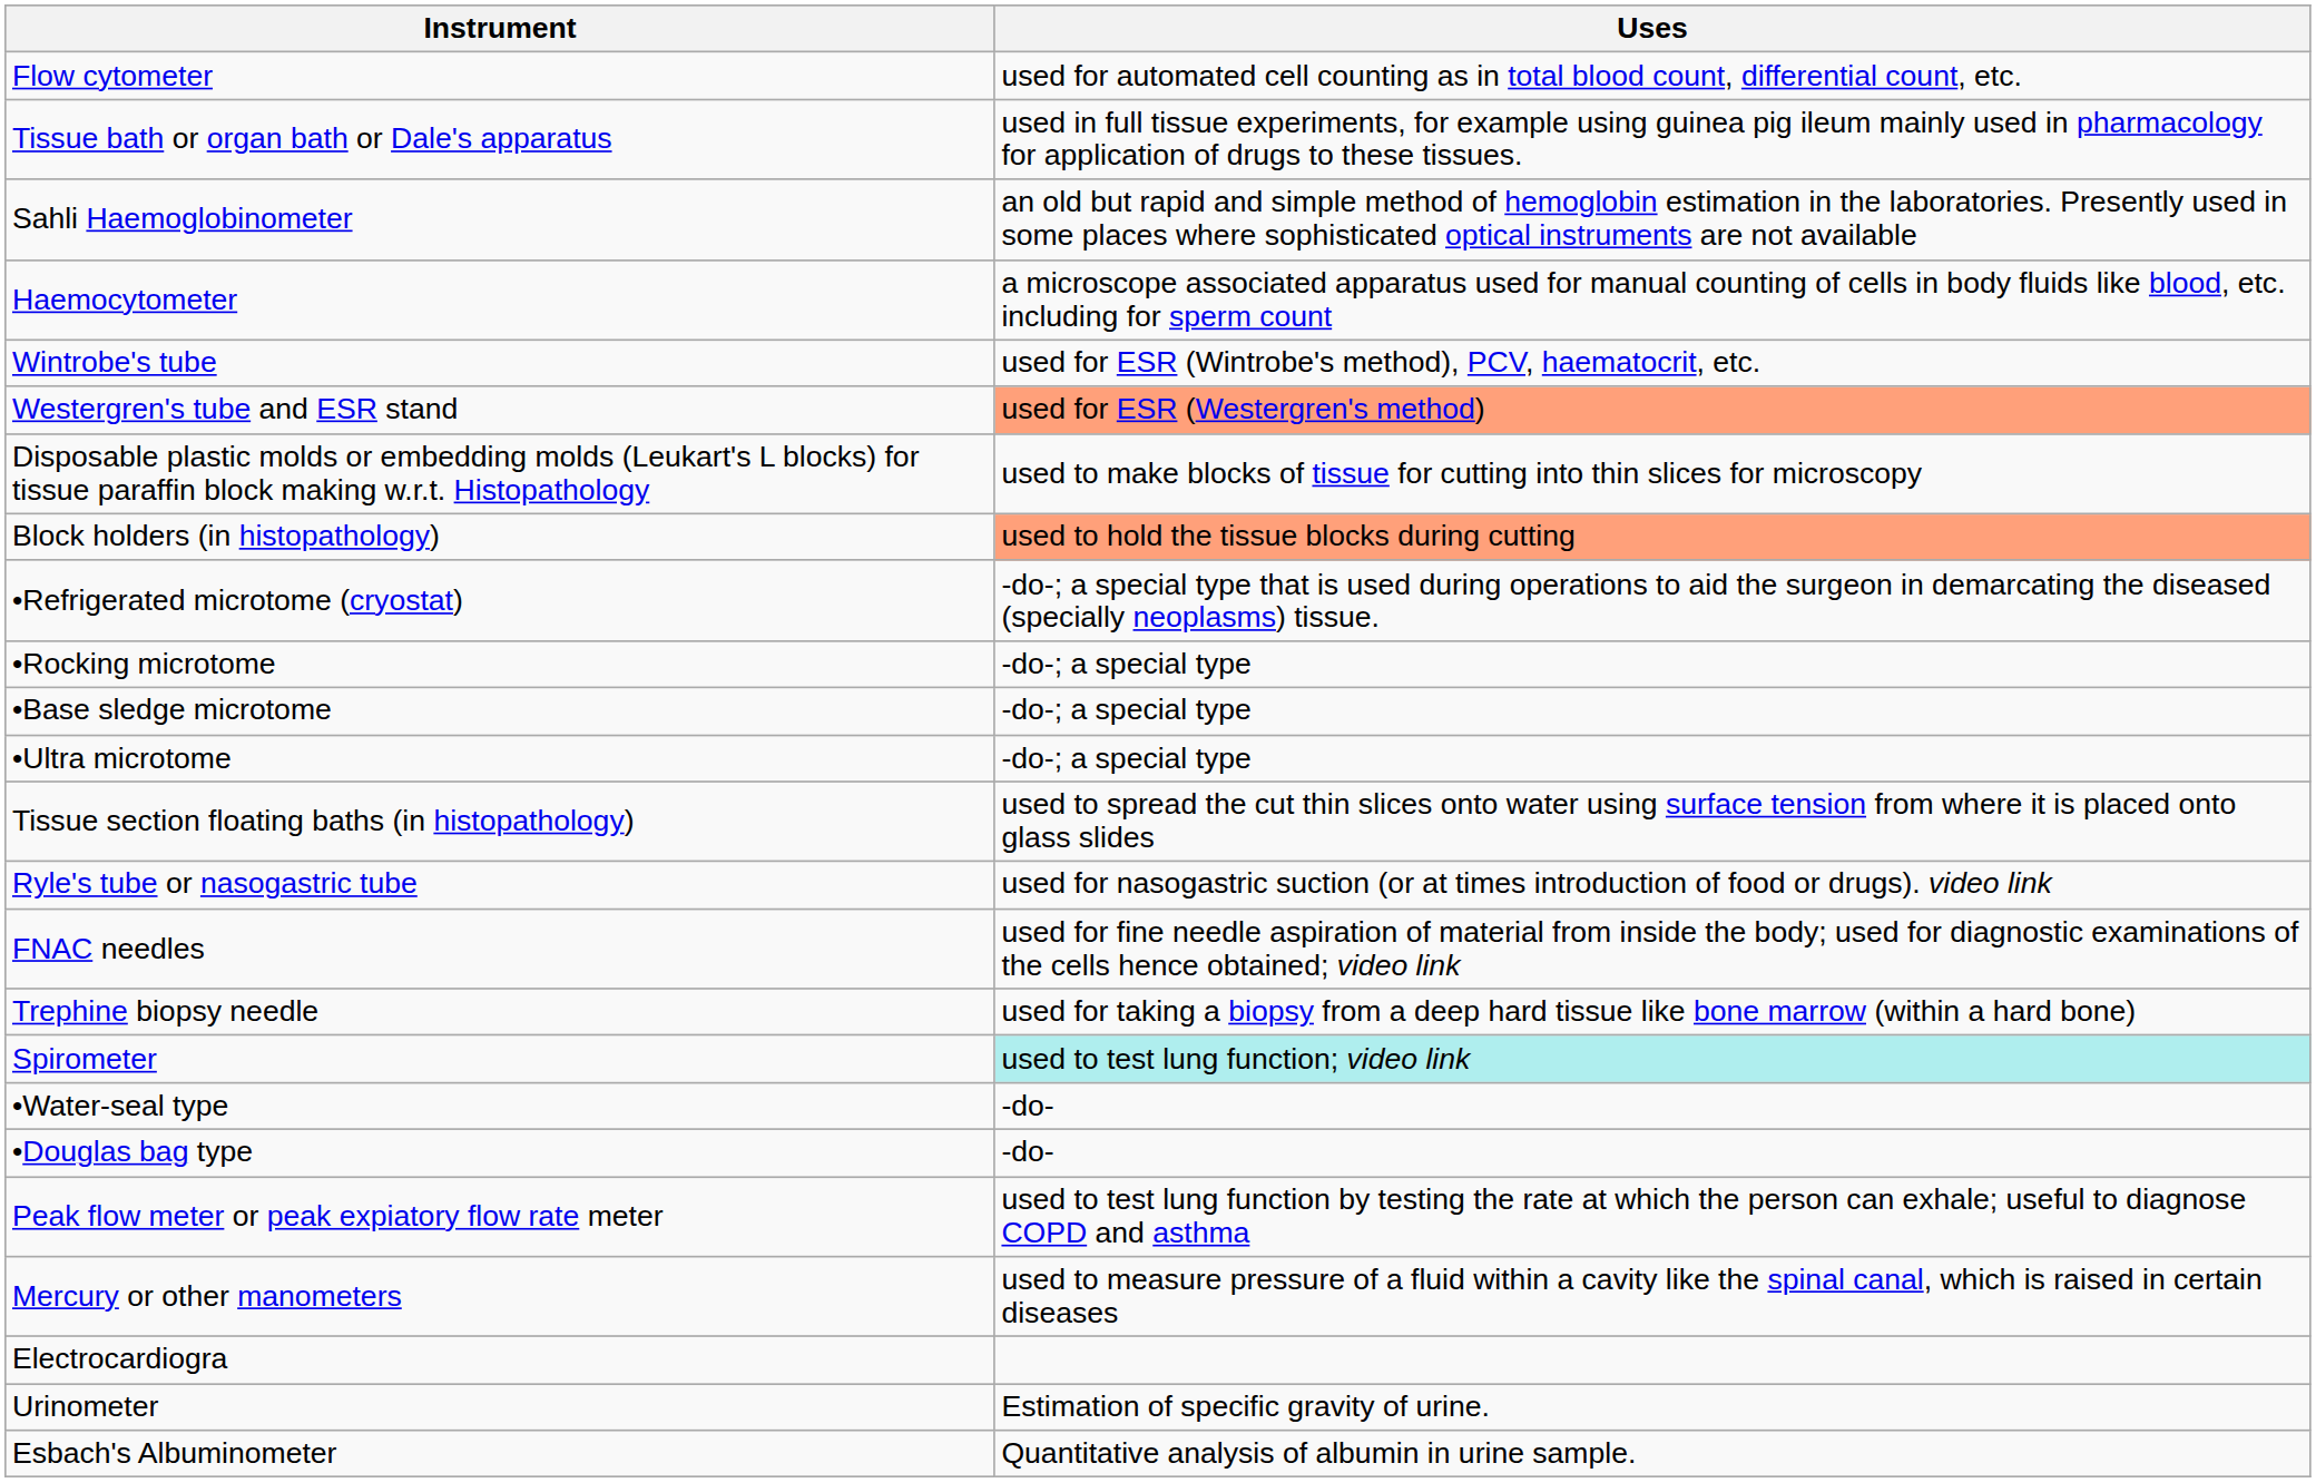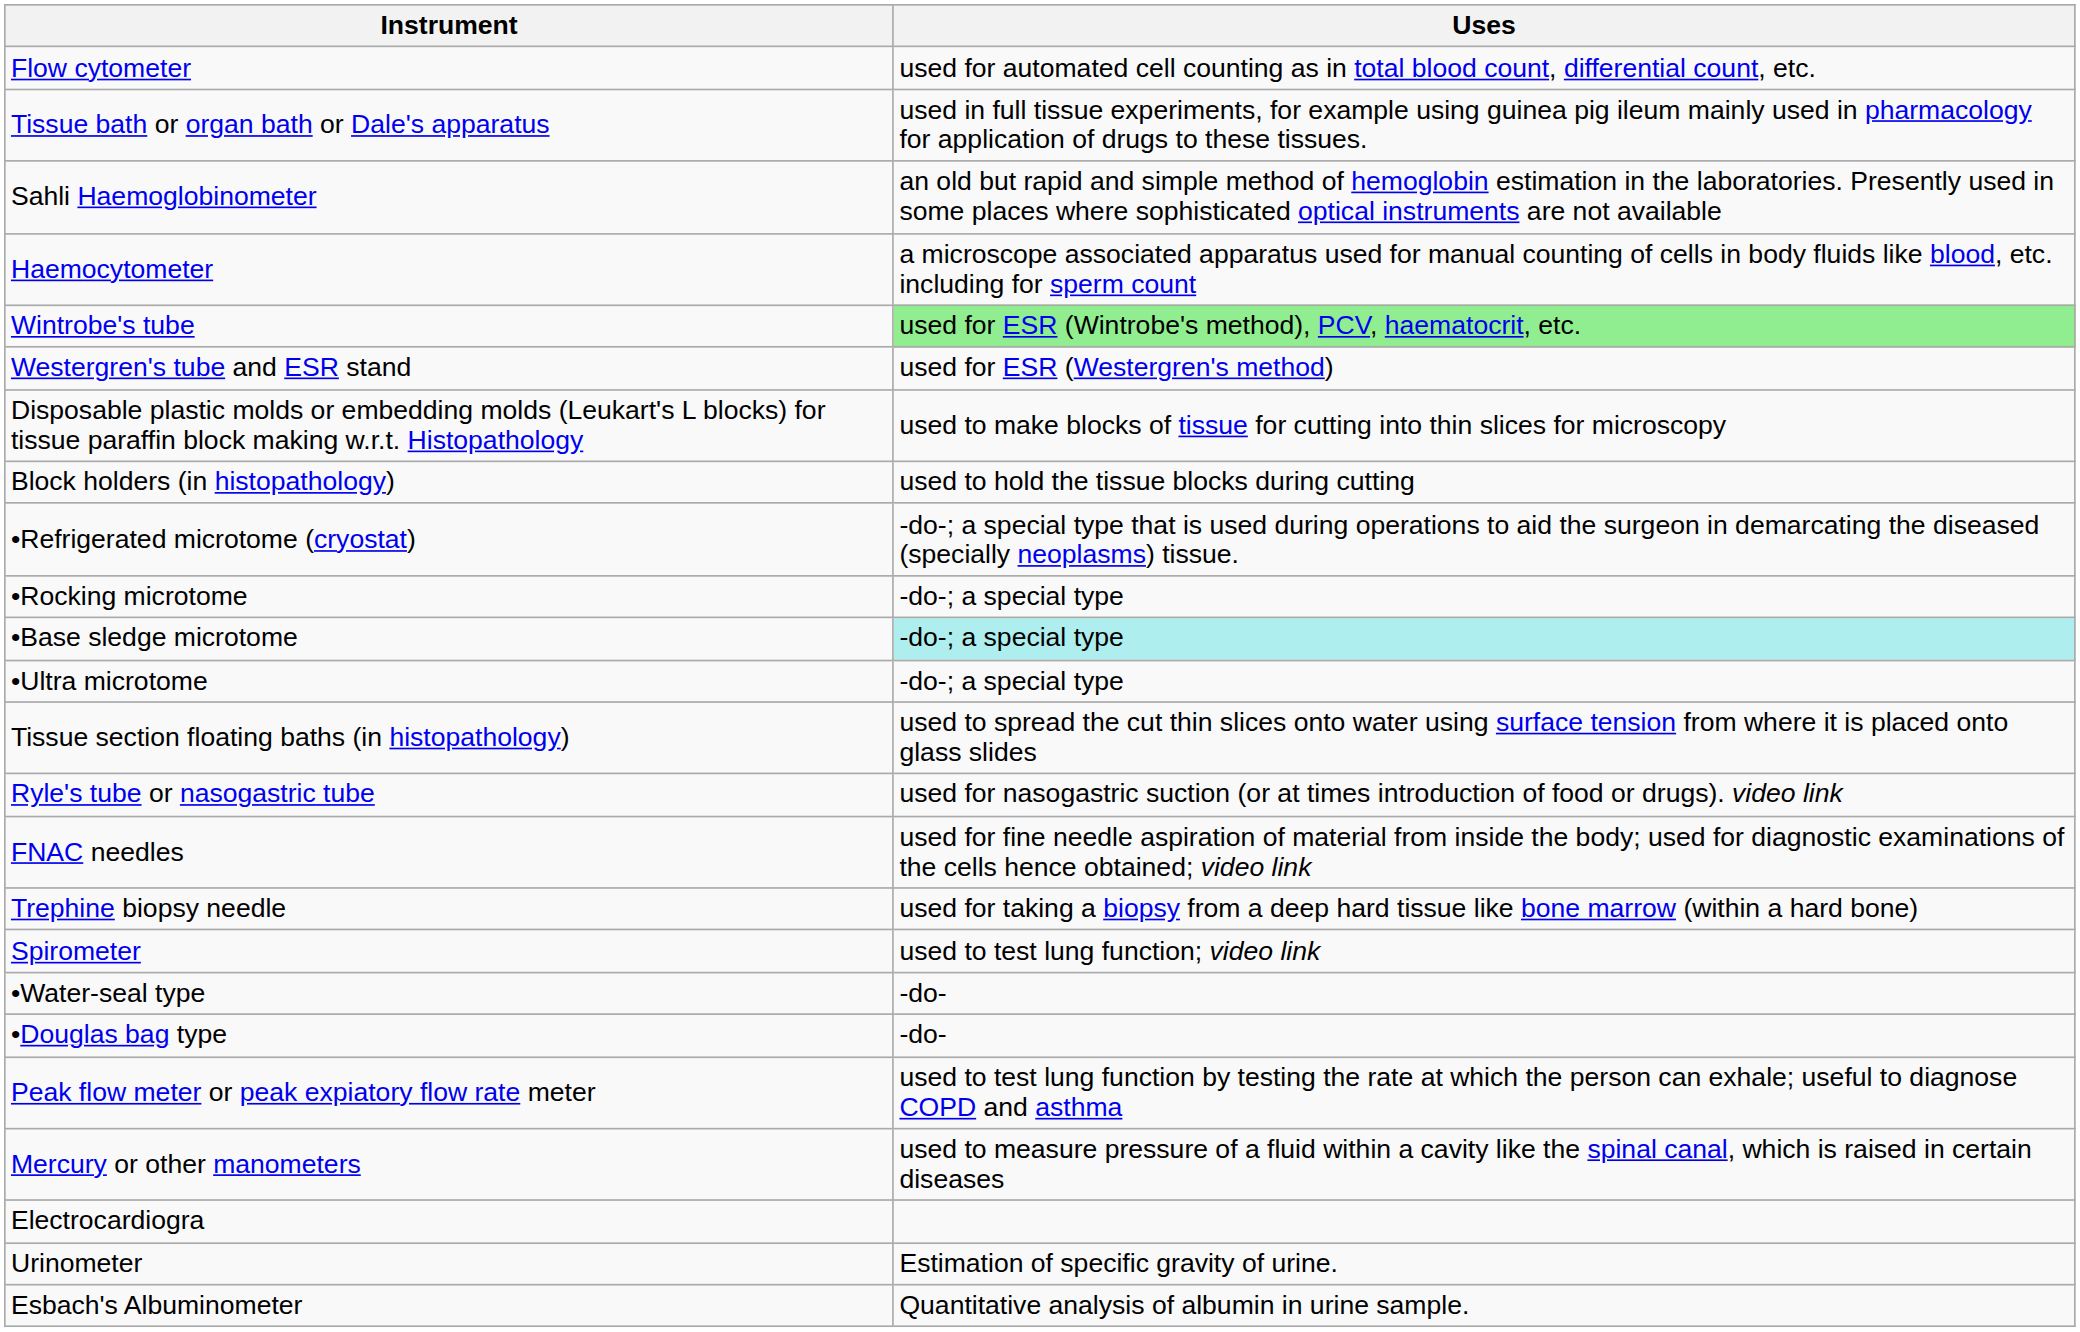Wintrobe's tube | Uses: no background -> lightgreen background
Westergren's tube and ESR stand | Uses: lightsalmon background -> no background
Block holders (in histopathology) | Uses: lightsalmon background -> no background
•Base sledge microtome | Uses: no background -> paleturquoise background
Spirometer | Uses: paleturquoise background -> no background
